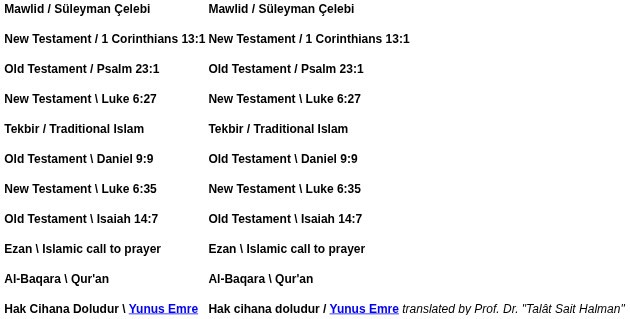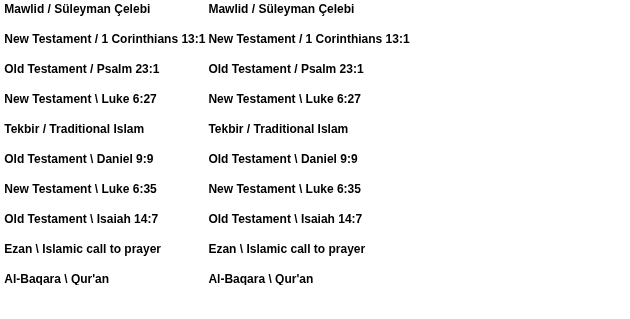- row: Hak Cihana Doludur \ Yunus Emre | Hak cihana doludur / Yunus Emre translated by Prof. Dr. "Talât Sait Halman"
